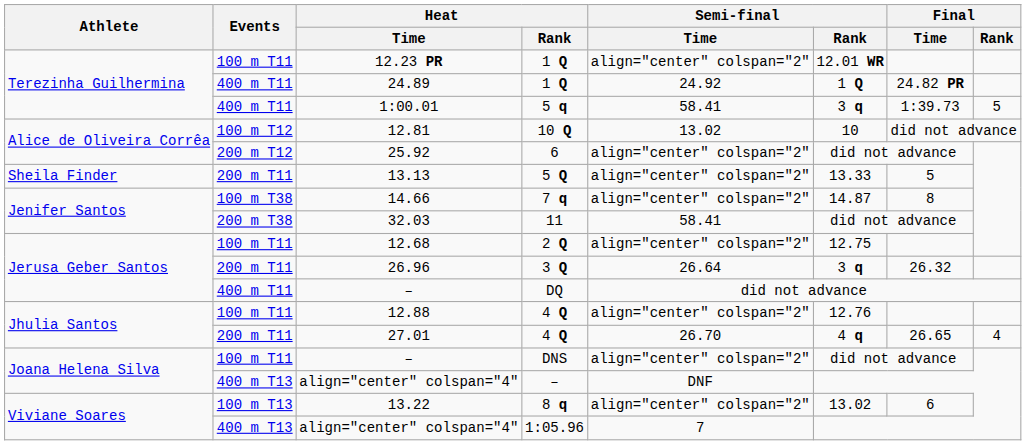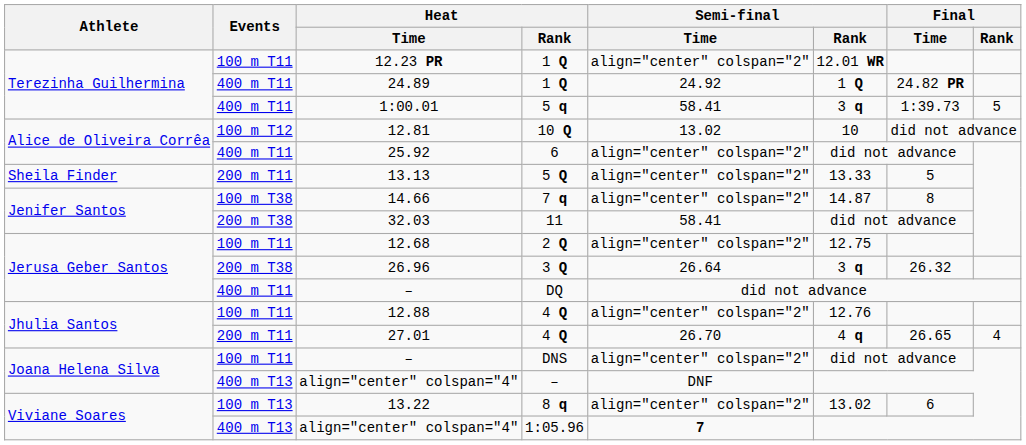25.92 | Events: 200 m T12 -> 400 m T11
26.96 | Events: 200 m T11 -> 200 m T38
align="center" colspan="4" / 1:05.96 | Semi-final / Time: normal -> bold
